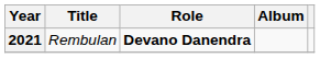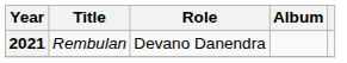2021 | Role: bold -> normal
